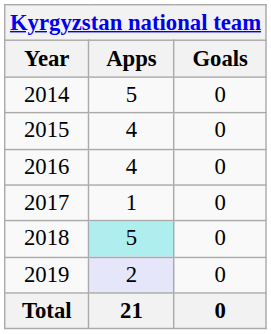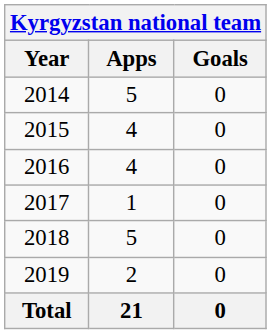2018 | Apps: paleturquoise background -> no background
2019 | Apps: lavender background -> no background
